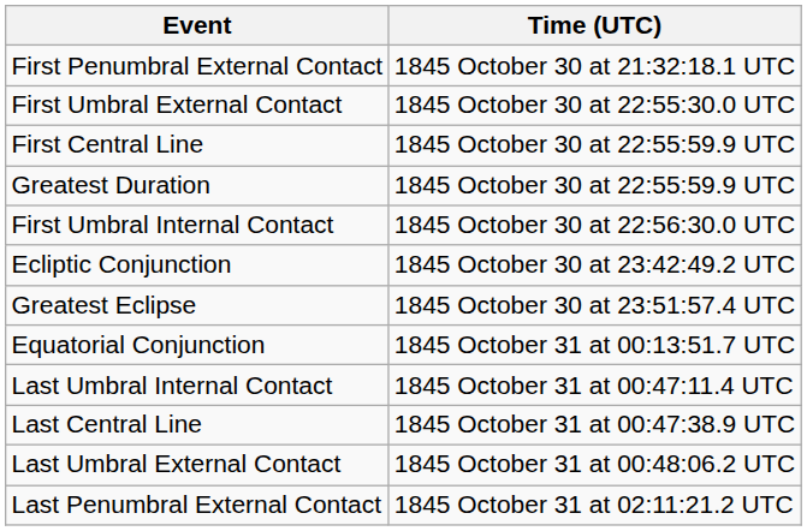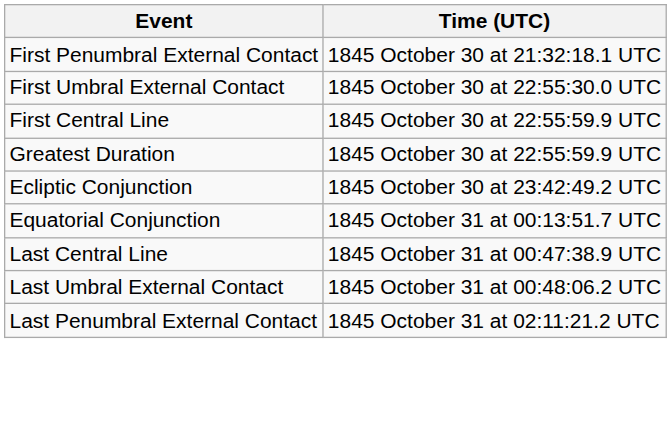- row: First Umbral Internal Contact | 1845 October 30 at 22:56:30.0 UTC
- row: Greatest Eclipse | 1845 October 30 at 23:51:57.4 UTC
- row: Last Umbral Internal Contact | 1845 October 31 at 00:47:11.4 UTC
